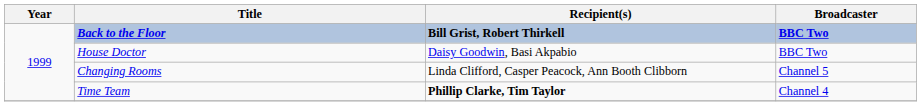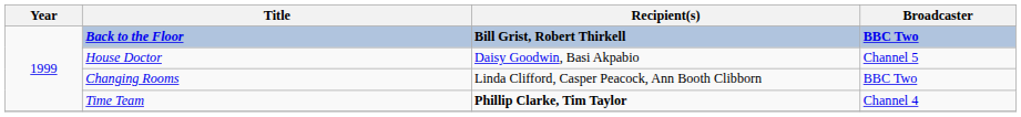House Doctor | Broadcaster: BBC Two -> Channel 5
Changing Rooms | Broadcaster: Channel 5 -> BBC Two
